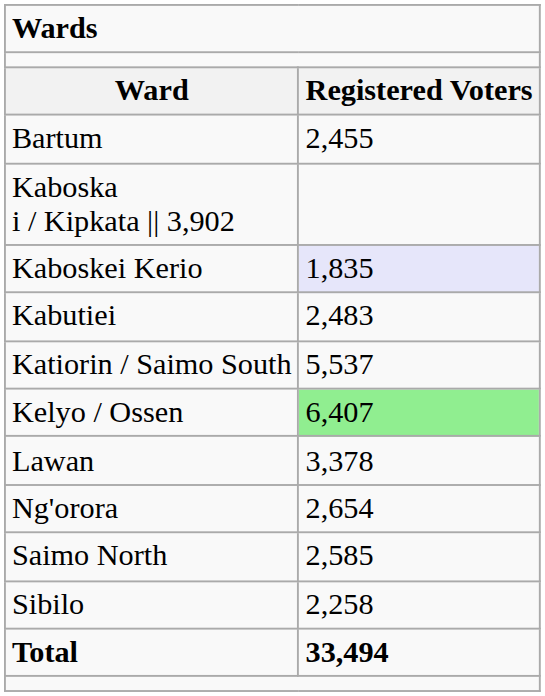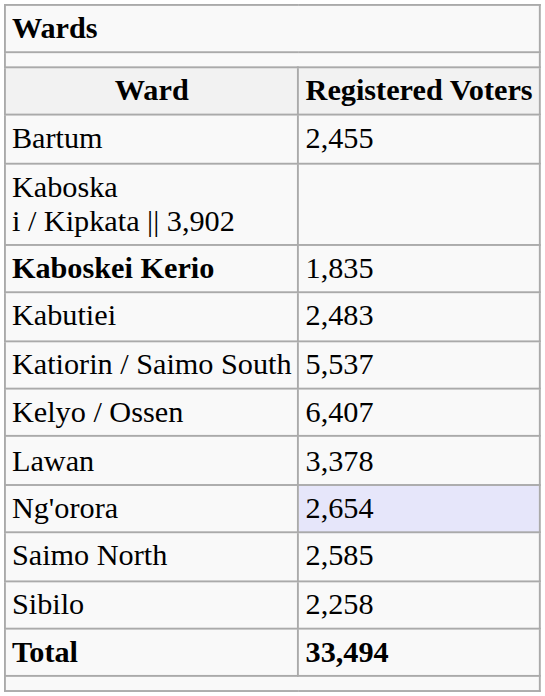row 6 | column 1: normal -> bold
row 6 | column 2: lavender background -> no background
row 9 | column 2: lightgreen background -> no background
row 11 | column 2: no background -> lavender background
